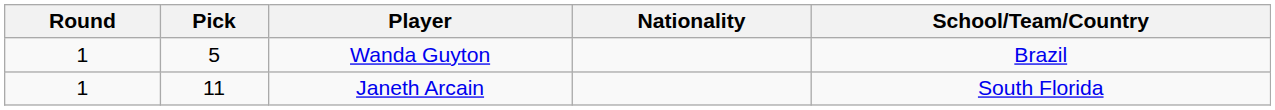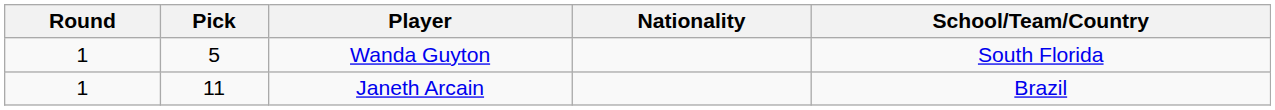Wanda Guyton | School/Team/Country: Brazil -> South Florida
Janeth Arcain | School/Team/Country: South Florida -> Brazil
